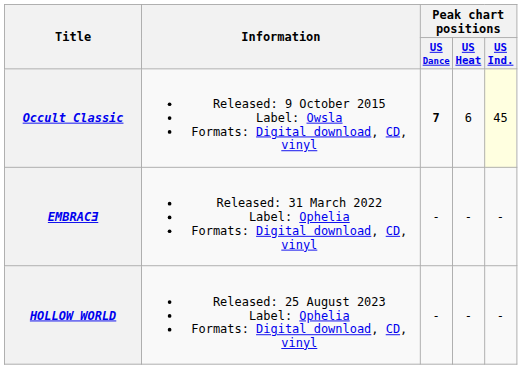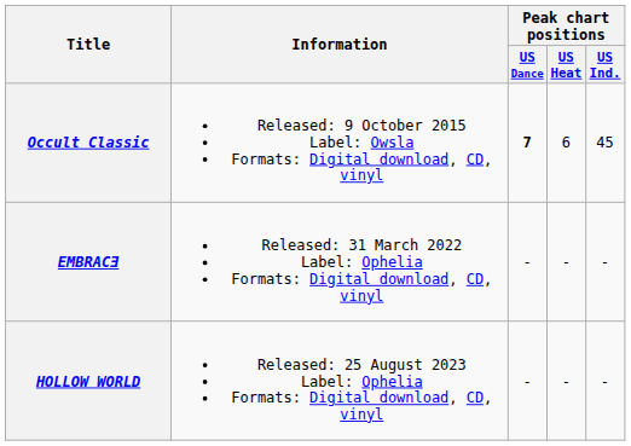Occult Classic | Peak chart positions / US Ind.: lightyellow background -> no background
